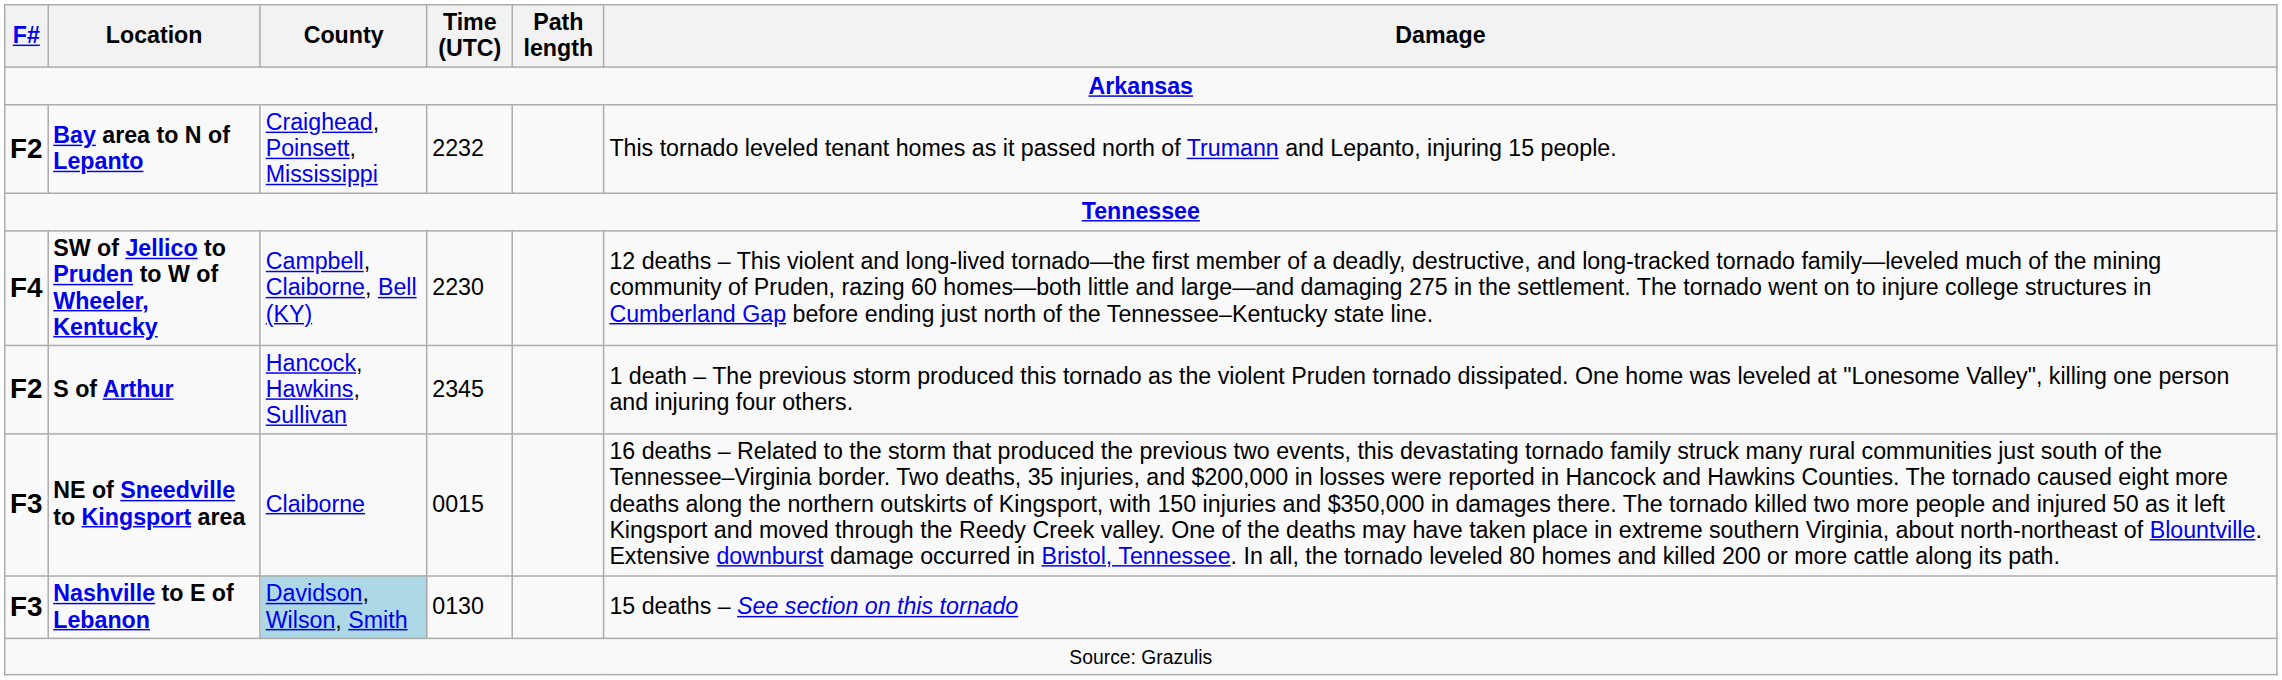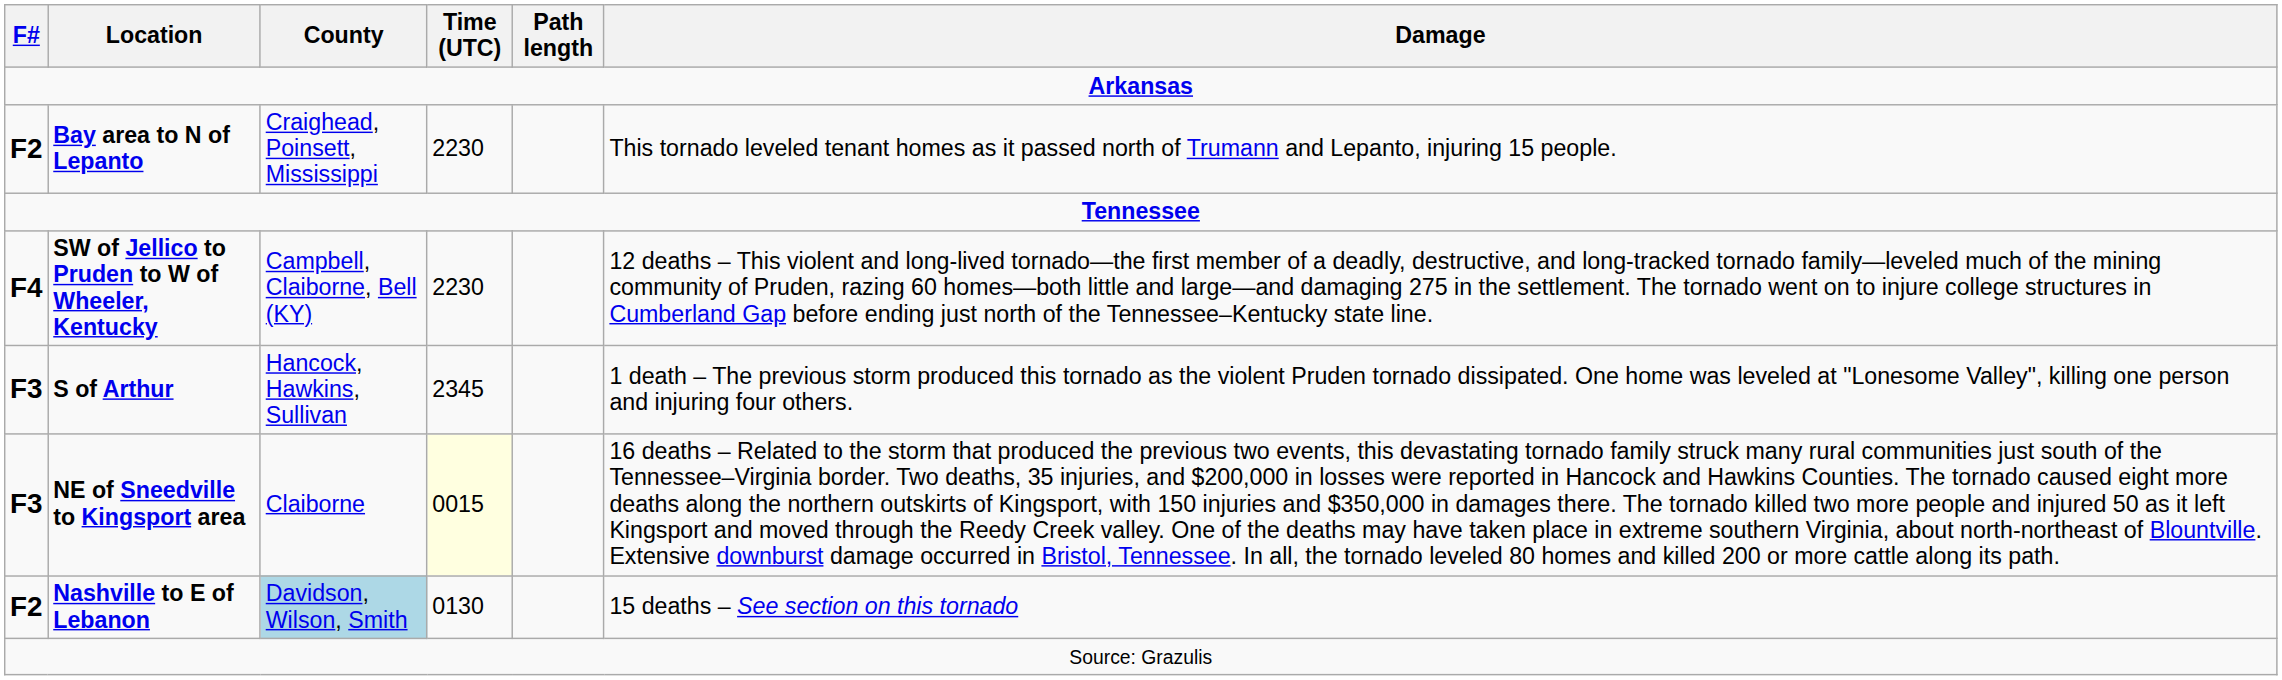Bay area to N of Lepanto | Time (UTC): 2232 -> 2230
S of Arthur | F#: F2 -> F3
NE of Sneedville to Kingsport area | Time (UTC): no background -> lightyellow background
Nashville to E of Lebanon | F#: F3 -> F2
